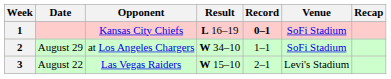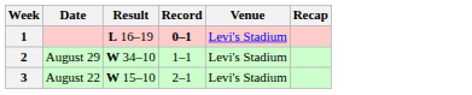- column: Opponent | Kansas City Chiefs | at Los Angeles Chargers | Las Vegas Raiders
1 | Venue: SoFi Stadium -> Levi's Stadium
2 | Venue: SoFi Stadium -> Levi's Stadium
